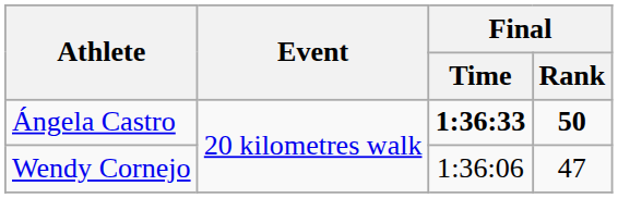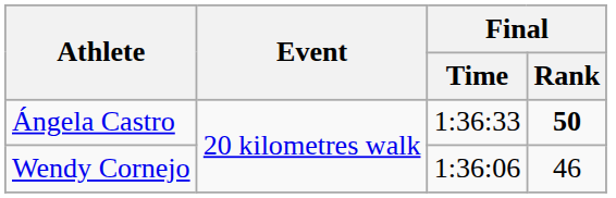Ángela Castro | Final / Time: bold -> normal
Wendy Cornejo | Final / Rank: 47 -> 46
